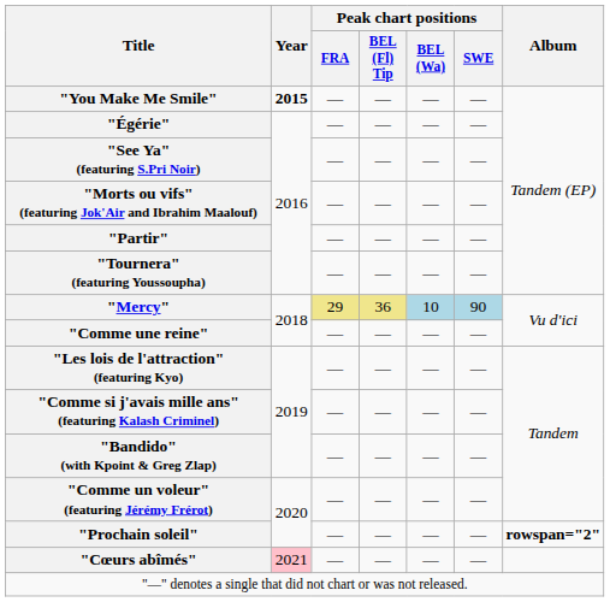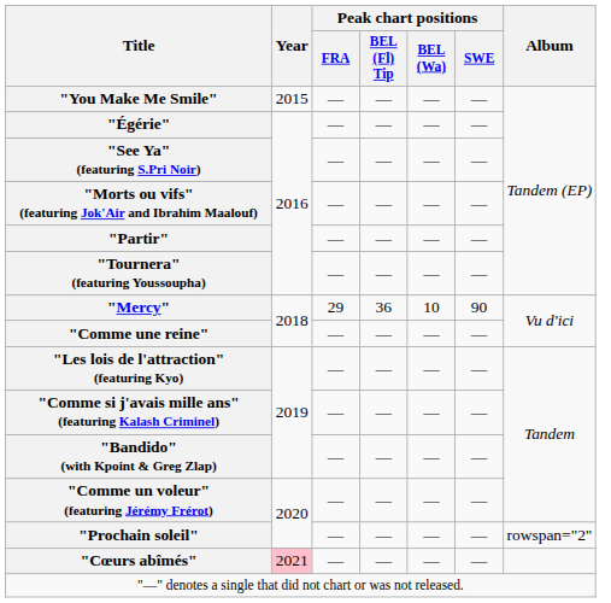"You Make Me Smile" | Year: bold -> normal
"Mercy" | Peak chart positions / FRA: khaki background -> no background
"Mercy" | Peak chart positions / BEL (Fl) Tip: khaki background -> no background
"Mercy" | Peak chart positions / BEL (Wa): lightblue background -> no background
"Mercy" | Peak chart positions / SWE: lightblue background -> no background
"Prochain soleil" | Album: bold -> normal
